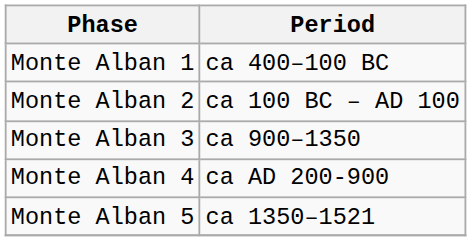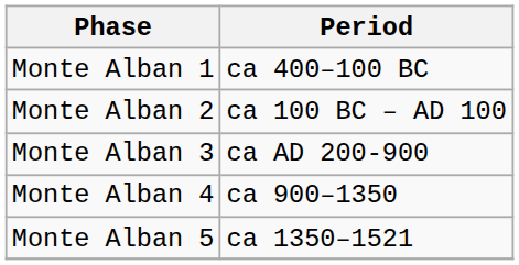Monte Alban 3 | Period: ca 900–1350 -> ca AD 200-900
Monte Alban 4 | Period: ca AD 200-900 -> ca 900–1350
